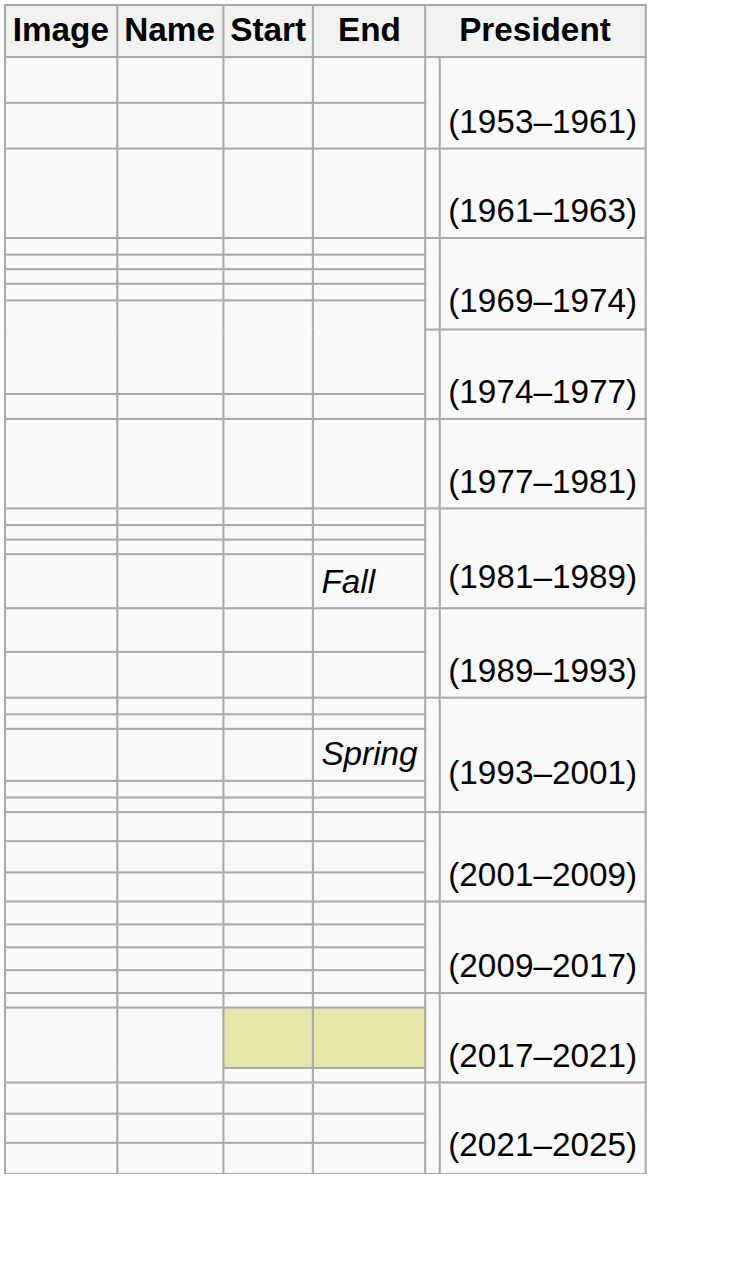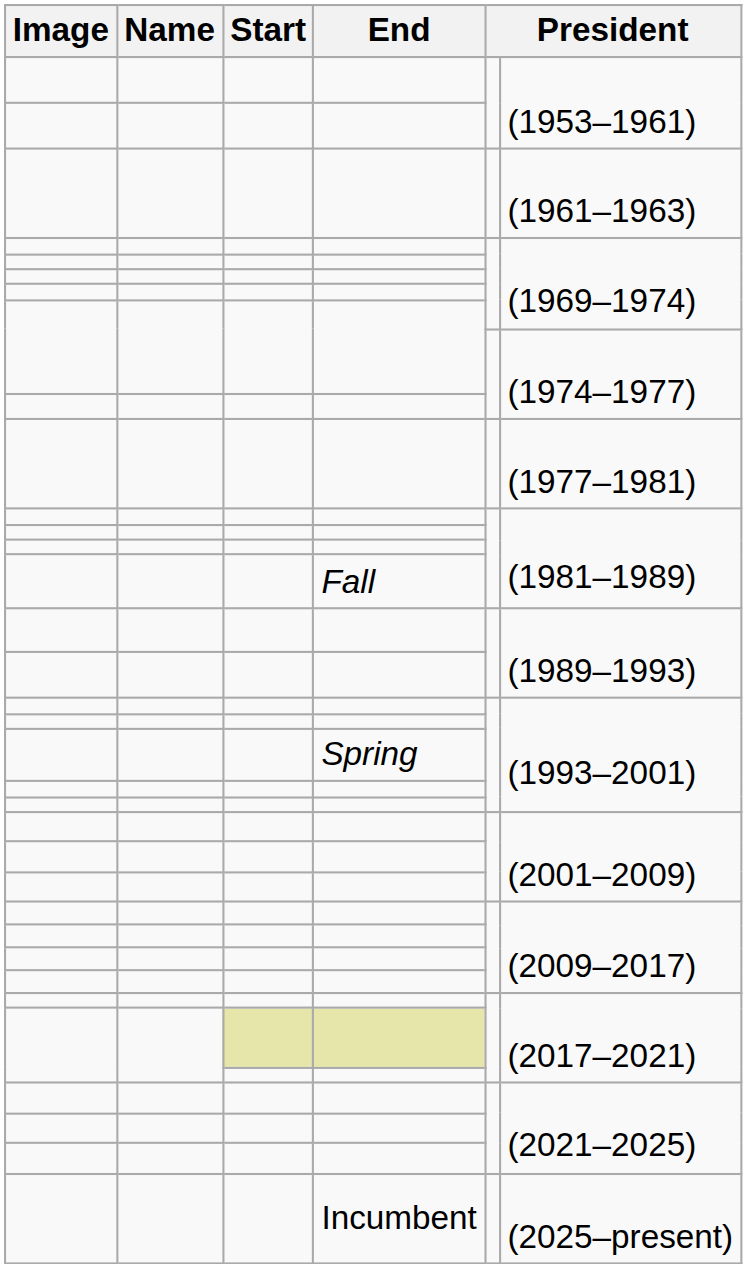+ row: Incumbent | (2025–present)
